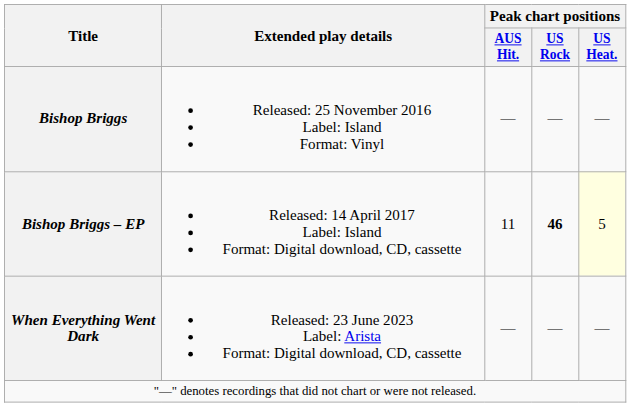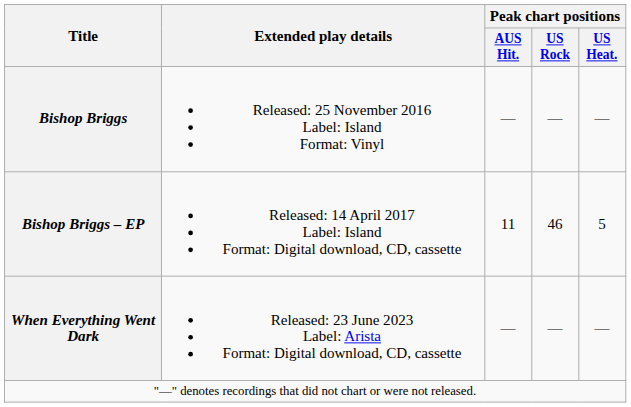Bishop Briggs – EP | Peak chart positions / US Rock: bold -> normal
Bishop Briggs – EP | Peak chart positions / US Heat.: lightyellow background -> no background
